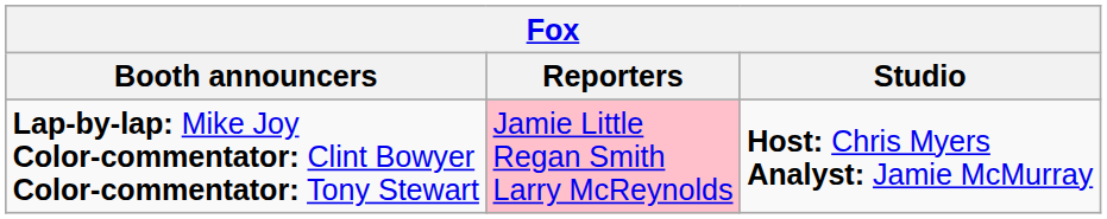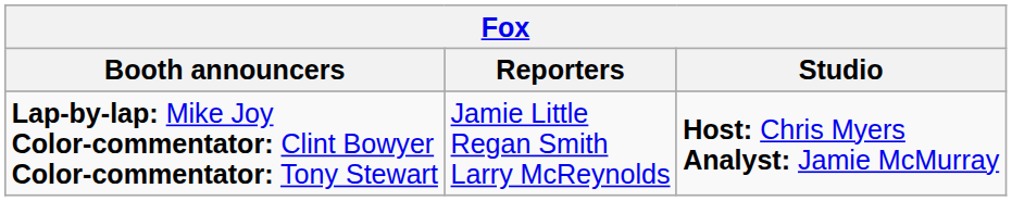row 3 | Reporters: pink background -> no background
